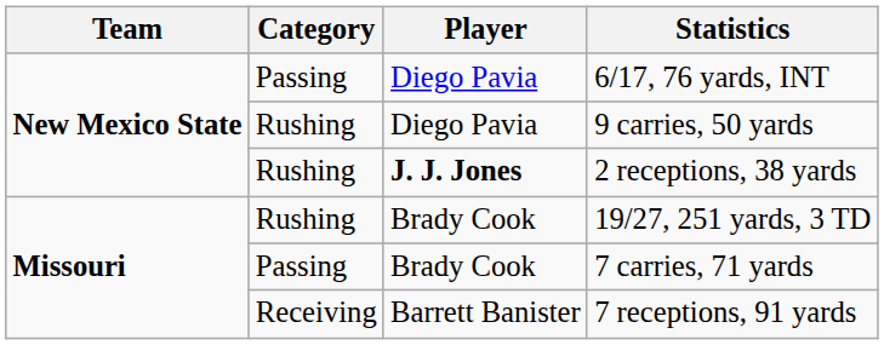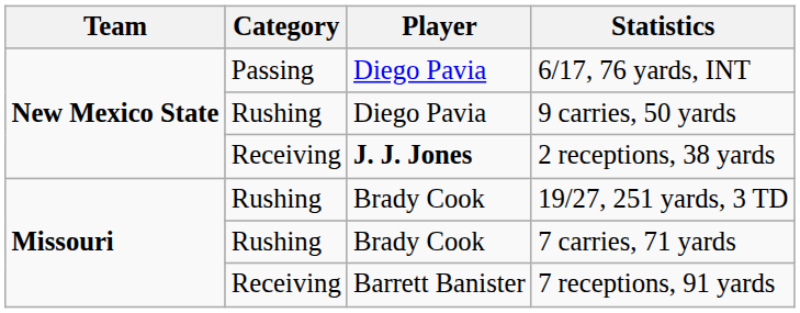2 receptions, 38 yards | Category: Rushing -> Receiving
7 carries, 71 yards | Category: Passing -> Rushing
